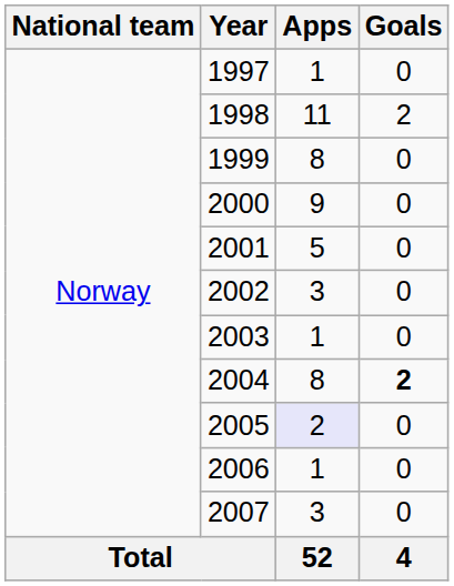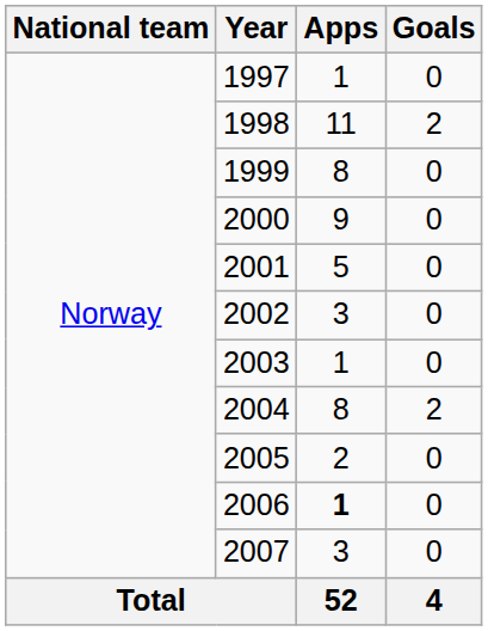2004 | Goals: bold -> normal
2005 | Apps: lavender background -> no background
2006 | Apps: normal -> bold
